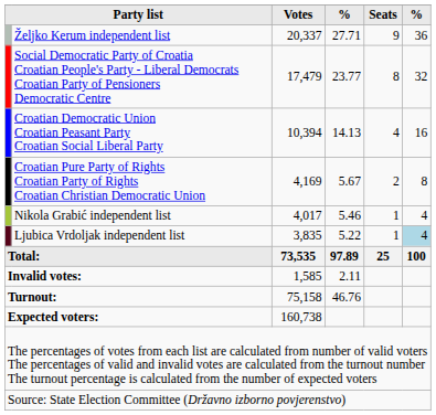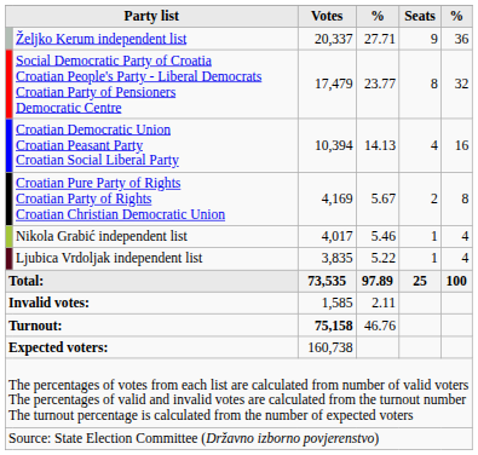Ljubica Vrdoljak independent list | column 6: lightblue background -> no background
Turnout: | Votes: normal -> bold
